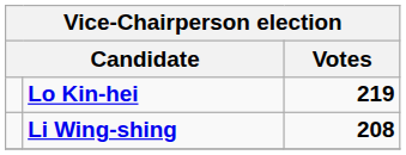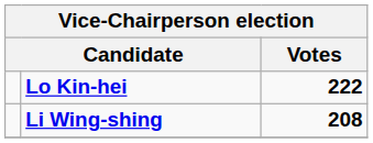Lo Kin-hei | Votes: 219 -> 222
